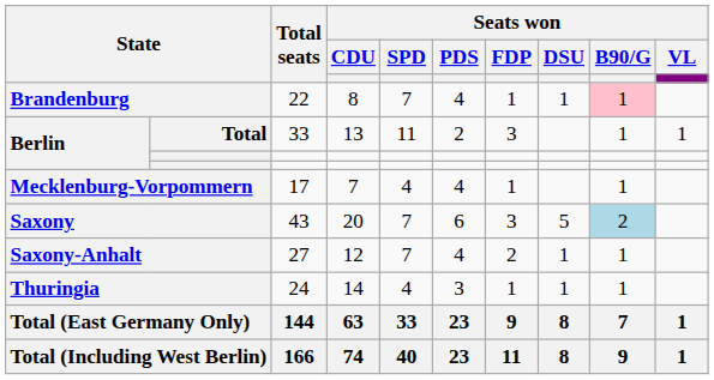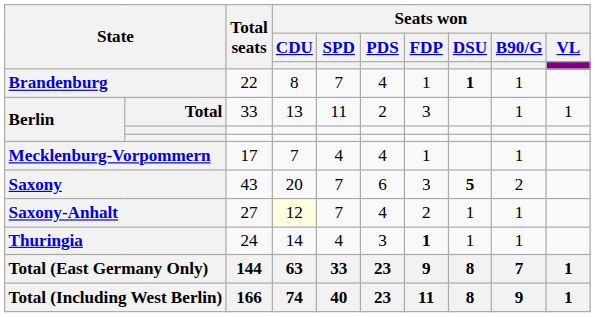Brandenburg | Seats won / DSU: normal -> bold
Brandenburg | Seats won / B90/G: pink background -> no background
Saxony | Seats won / DSU: normal -> bold
Saxony | Seats won / B90/G: lightblue background -> no background
Saxony-Anhalt | Seats won / CDU: no background -> lightyellow background
Thuringia | Seats won / FDP: normal -> bold
